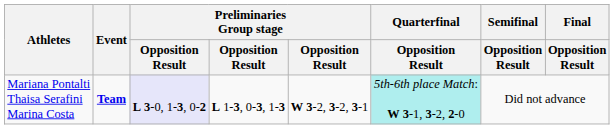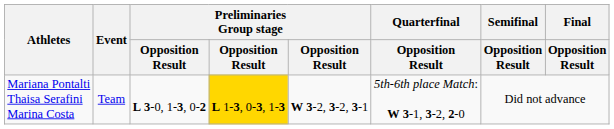Mariana Pontalti Thaisa Serafini Marina Costa | Event: bold -> normal
Mariana Pontalti Thaisa Serafini Marina Costa | column 3: lavender background -> no background
Mariana Pontalti Thaisa Serafini Marina Costa | column 4: no background -> gold background
Mariana Pontalti Thaisa Serafini Marina Costa | Quarterfinal / Opposition Result: paleturquoise background -> no background
